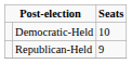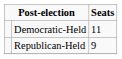Democratic-Held | column 3: 10 -> 11
